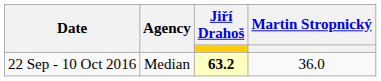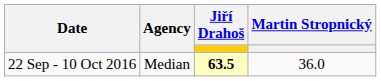22 Sep - 10 Oct 2016 | Jiří Drahoš: 63.2 -> 63.5
